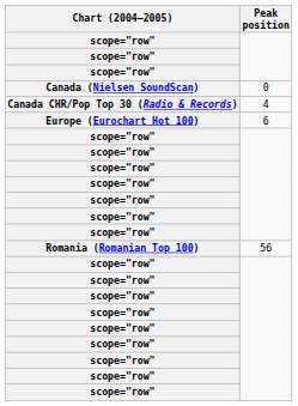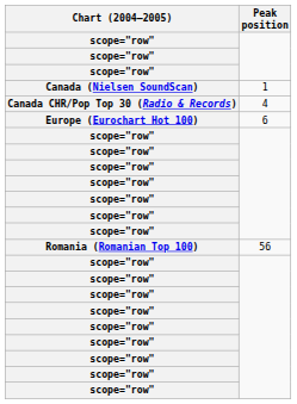Canada (Nielsen SoundScan) | Peak position: 0 -> 1
